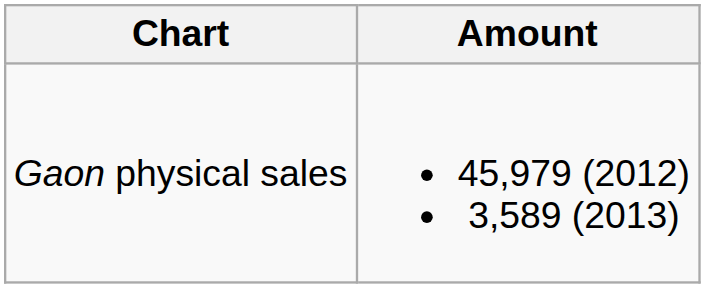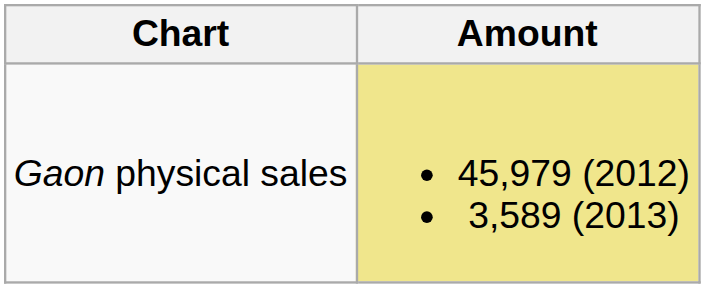Gaon physical sales | Amount: no background -> khaki background
